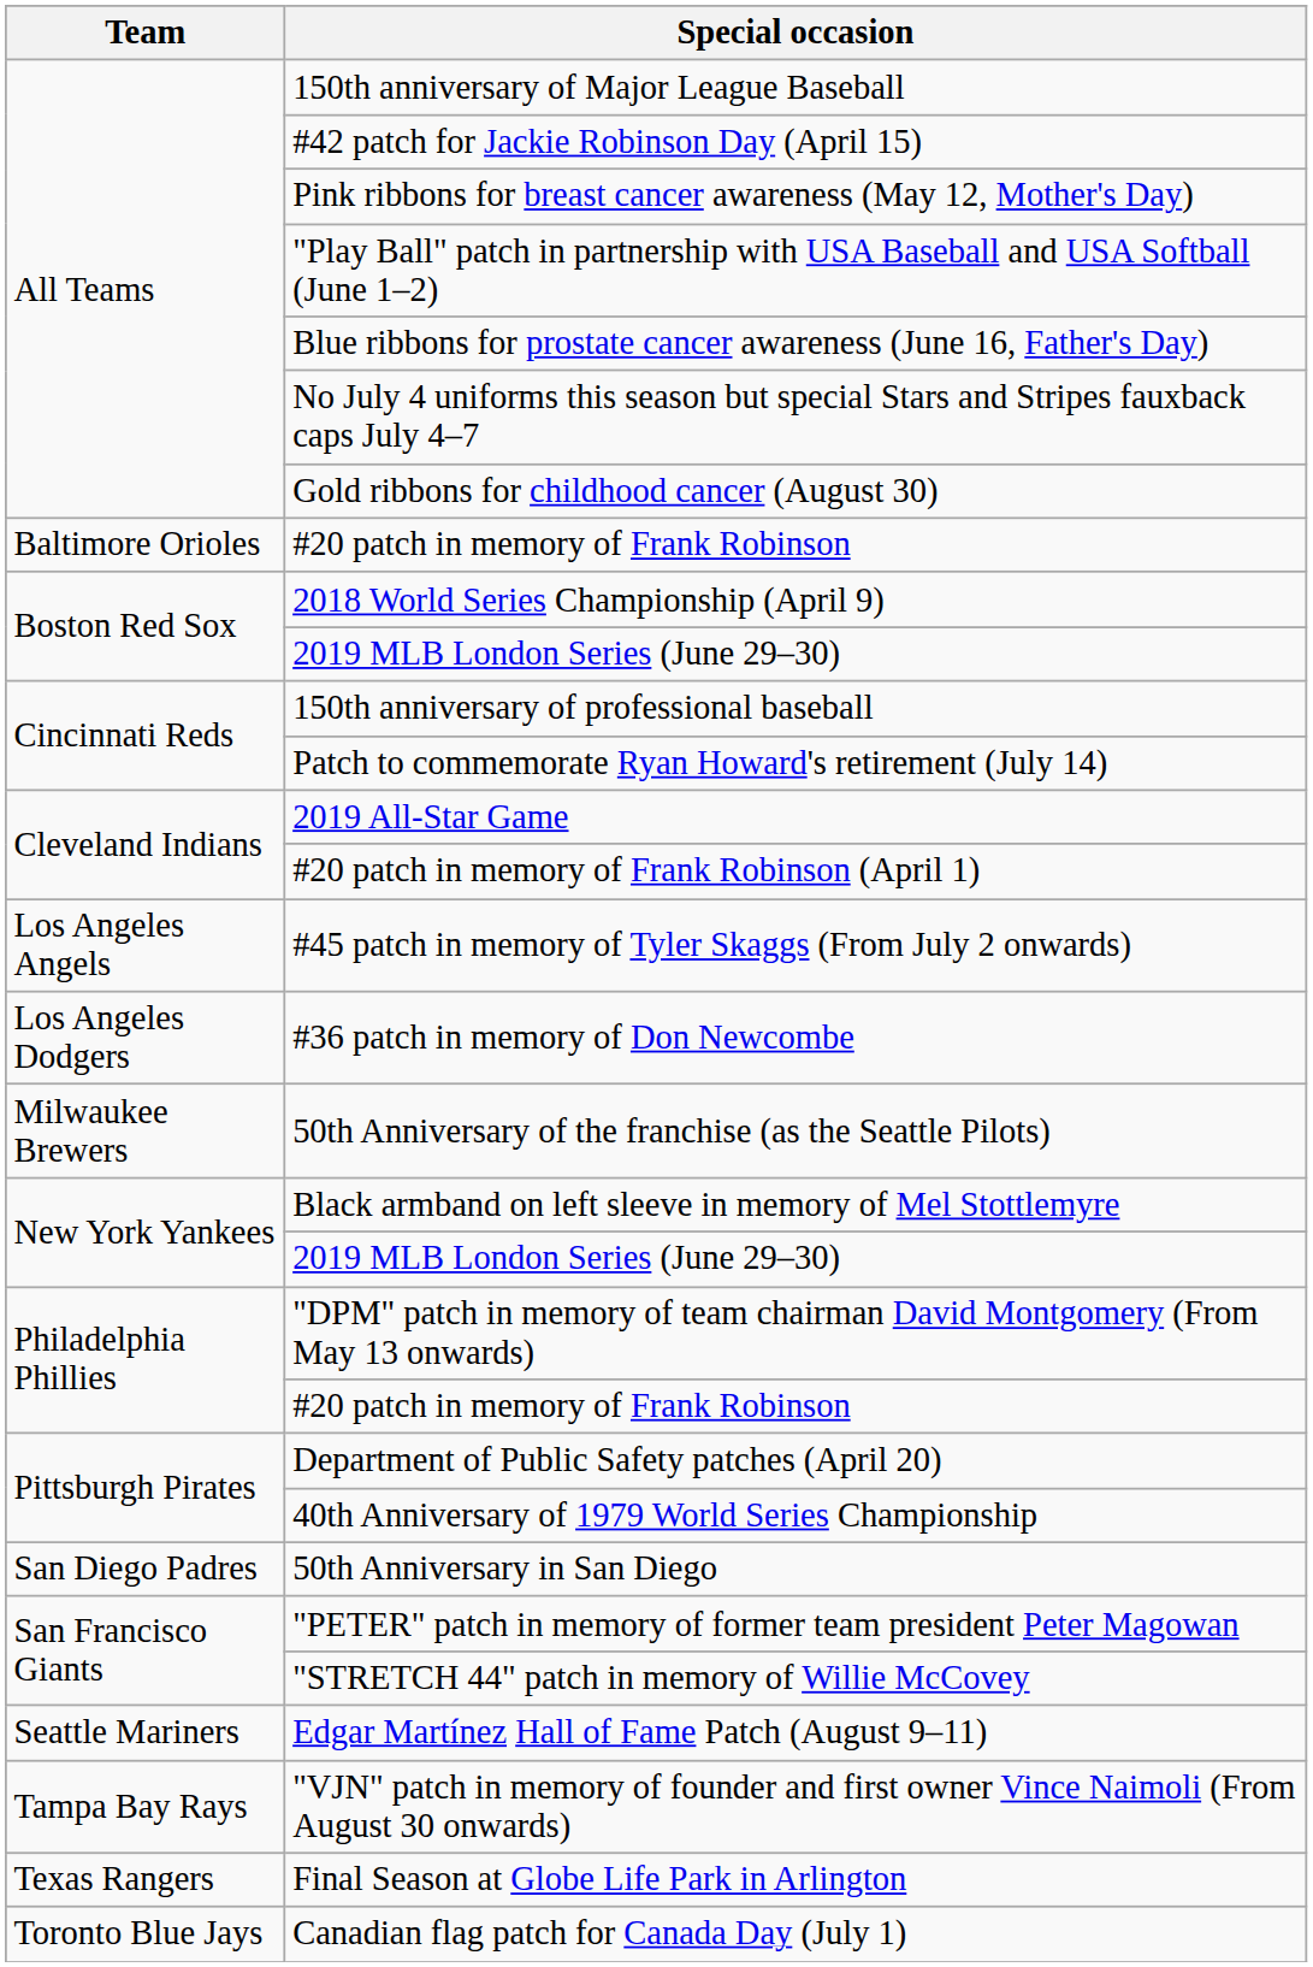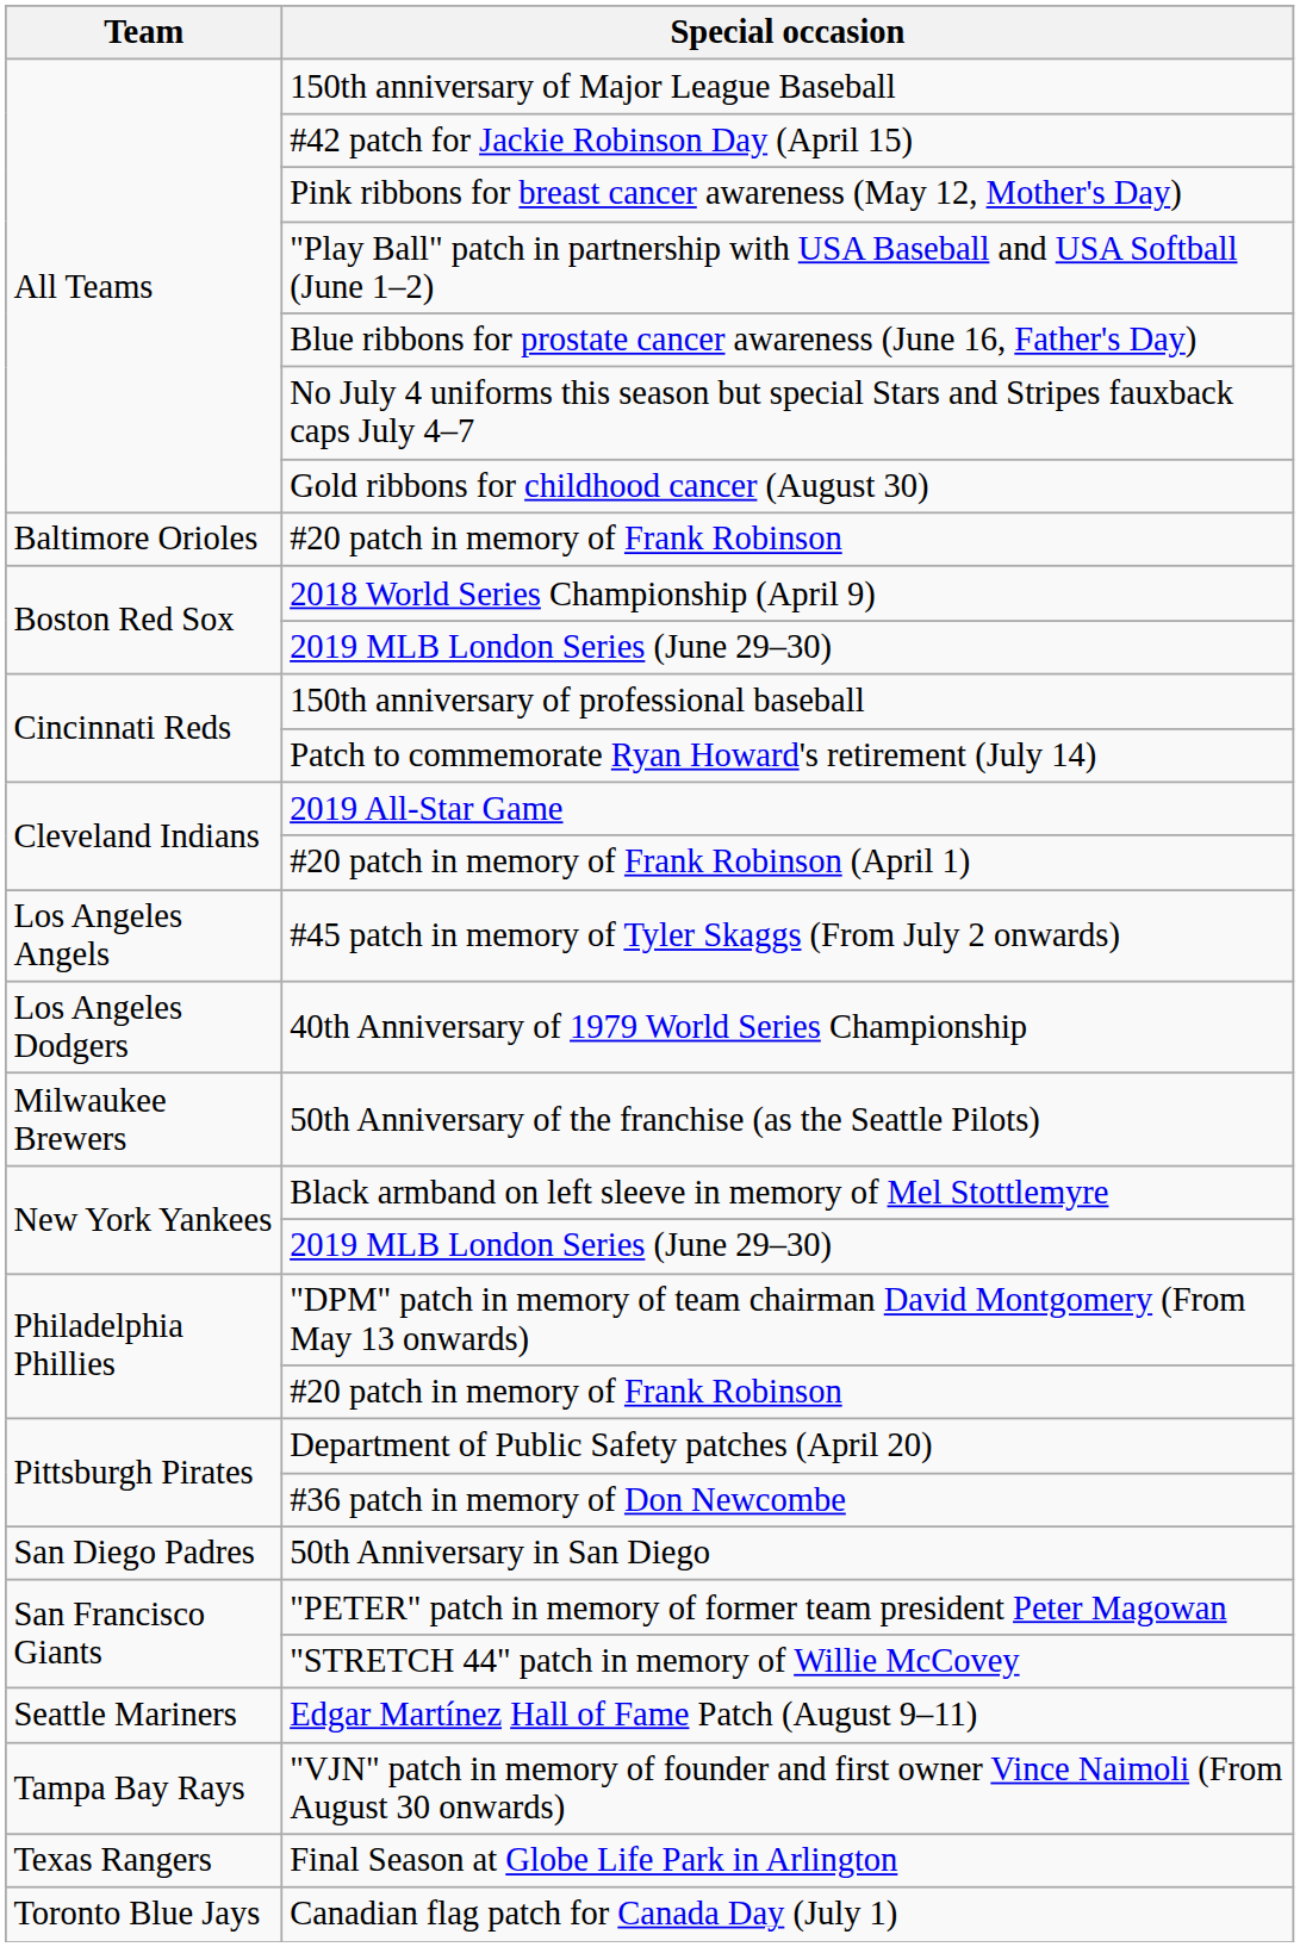row 17 | Special occasion: #36 patch in memory of Don Newcombe -> 40th Anniversary of 1979 World Series Championship
row 24 | Special occasion: 40th Anniversary of 1979 World Series Championship -> #36 patch in memory of Don Newcombe
